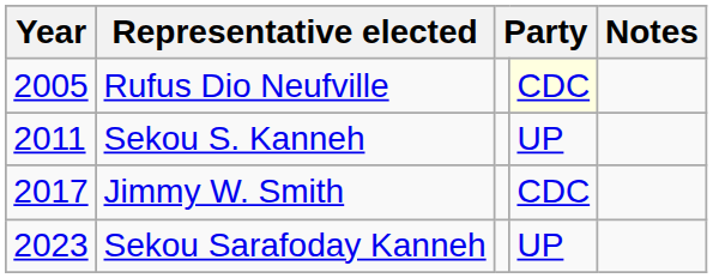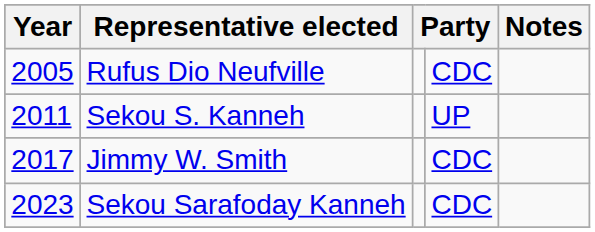Rufus Dio Neufville | column 4: lightyellow background -> no background
Sekou Sarafoday Kanneh | column 4: UP -> CDC
